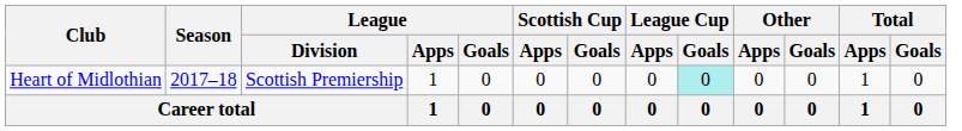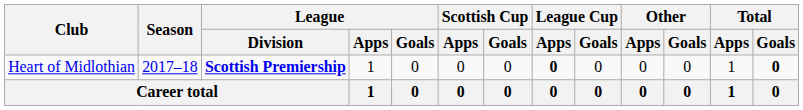Heart of Midlothian | League / Division: normal -> bold
Heart of Midlothian | League Cup / Apps: normal -> bold
Heart of Midlothian | League Cup / Goals: paleturquoise background -> no background
Heart of Midlothian | Total / Goals: normal -> bold
